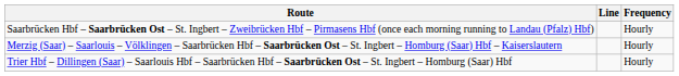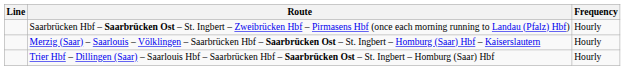columns swapped: Line <-> Route
